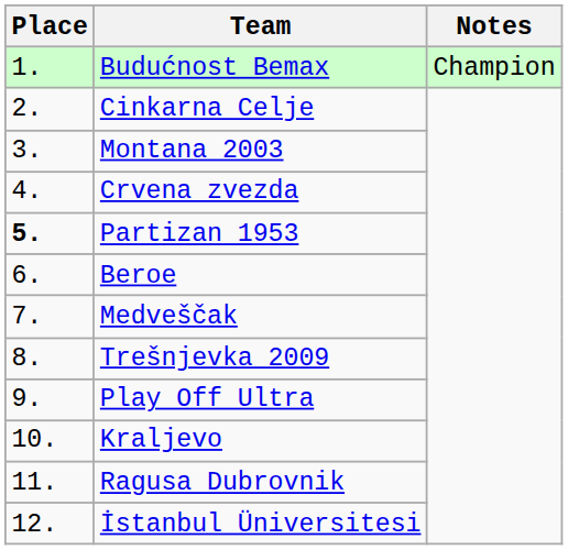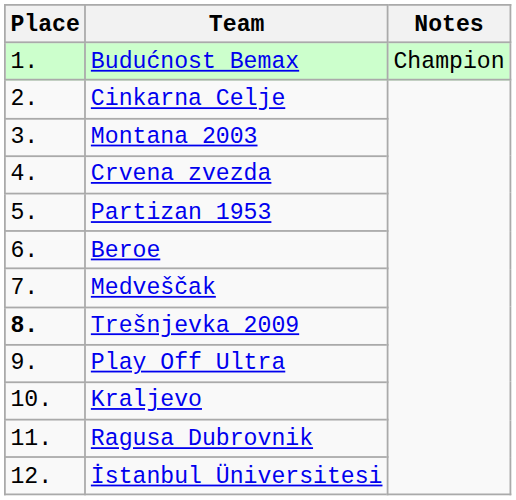Partizan 1953 | Place: bold -> normal
Trešnjevka 2009 | Place: normal -> bold
